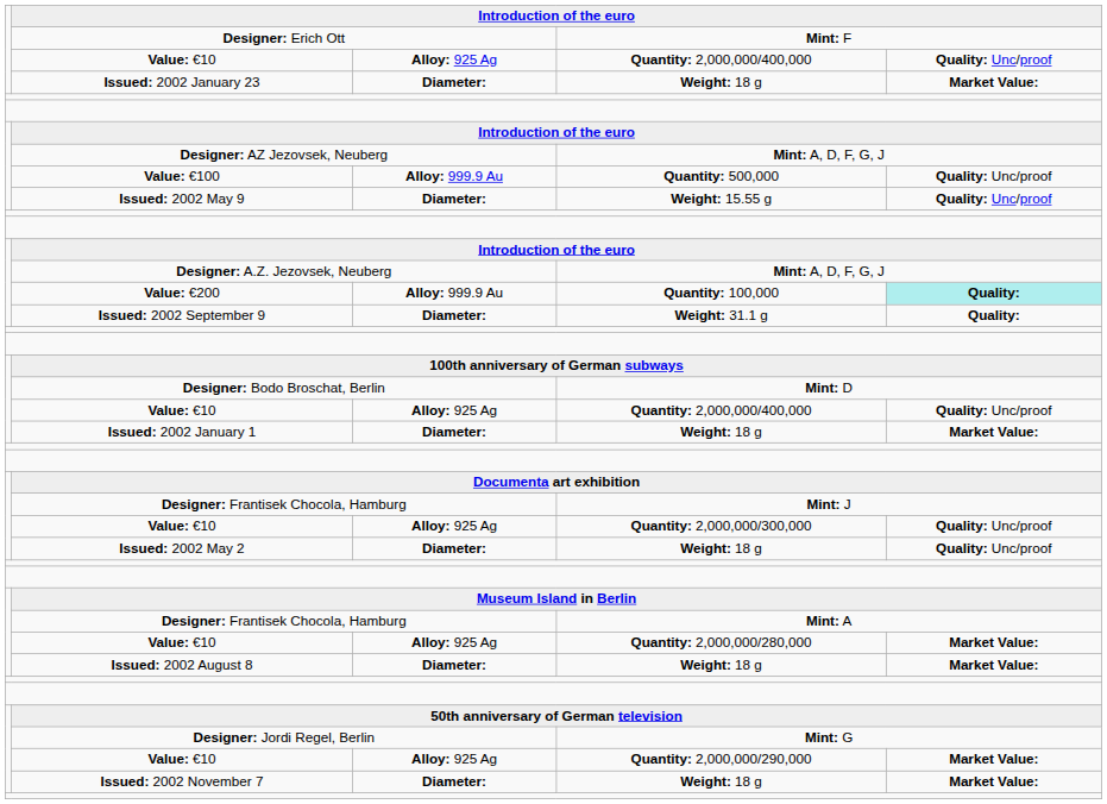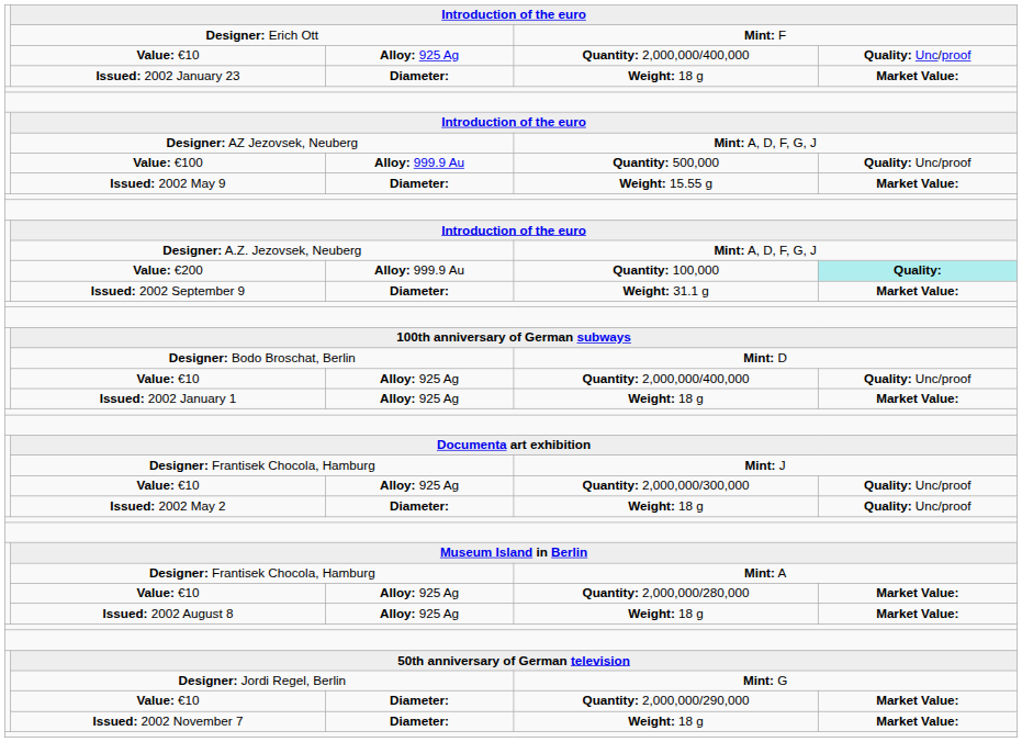Issued: 2002 May 9 | column 5: Quality: Unc/proof -> Market Value:
Issued: 2002 September 9 | column 5: Quality: -> Market Value:
Issued: 2002 January 1 | column 3: Diameter: -> Alloy: 925 Ag
Issued: 2002 August 8 | column 3: Diameter: -> Alloy: 925 Ag
Value: €10 / Quantity: 2,000,000/290,000 | column 3: Alloy: 925 Ag -> Diameter:
